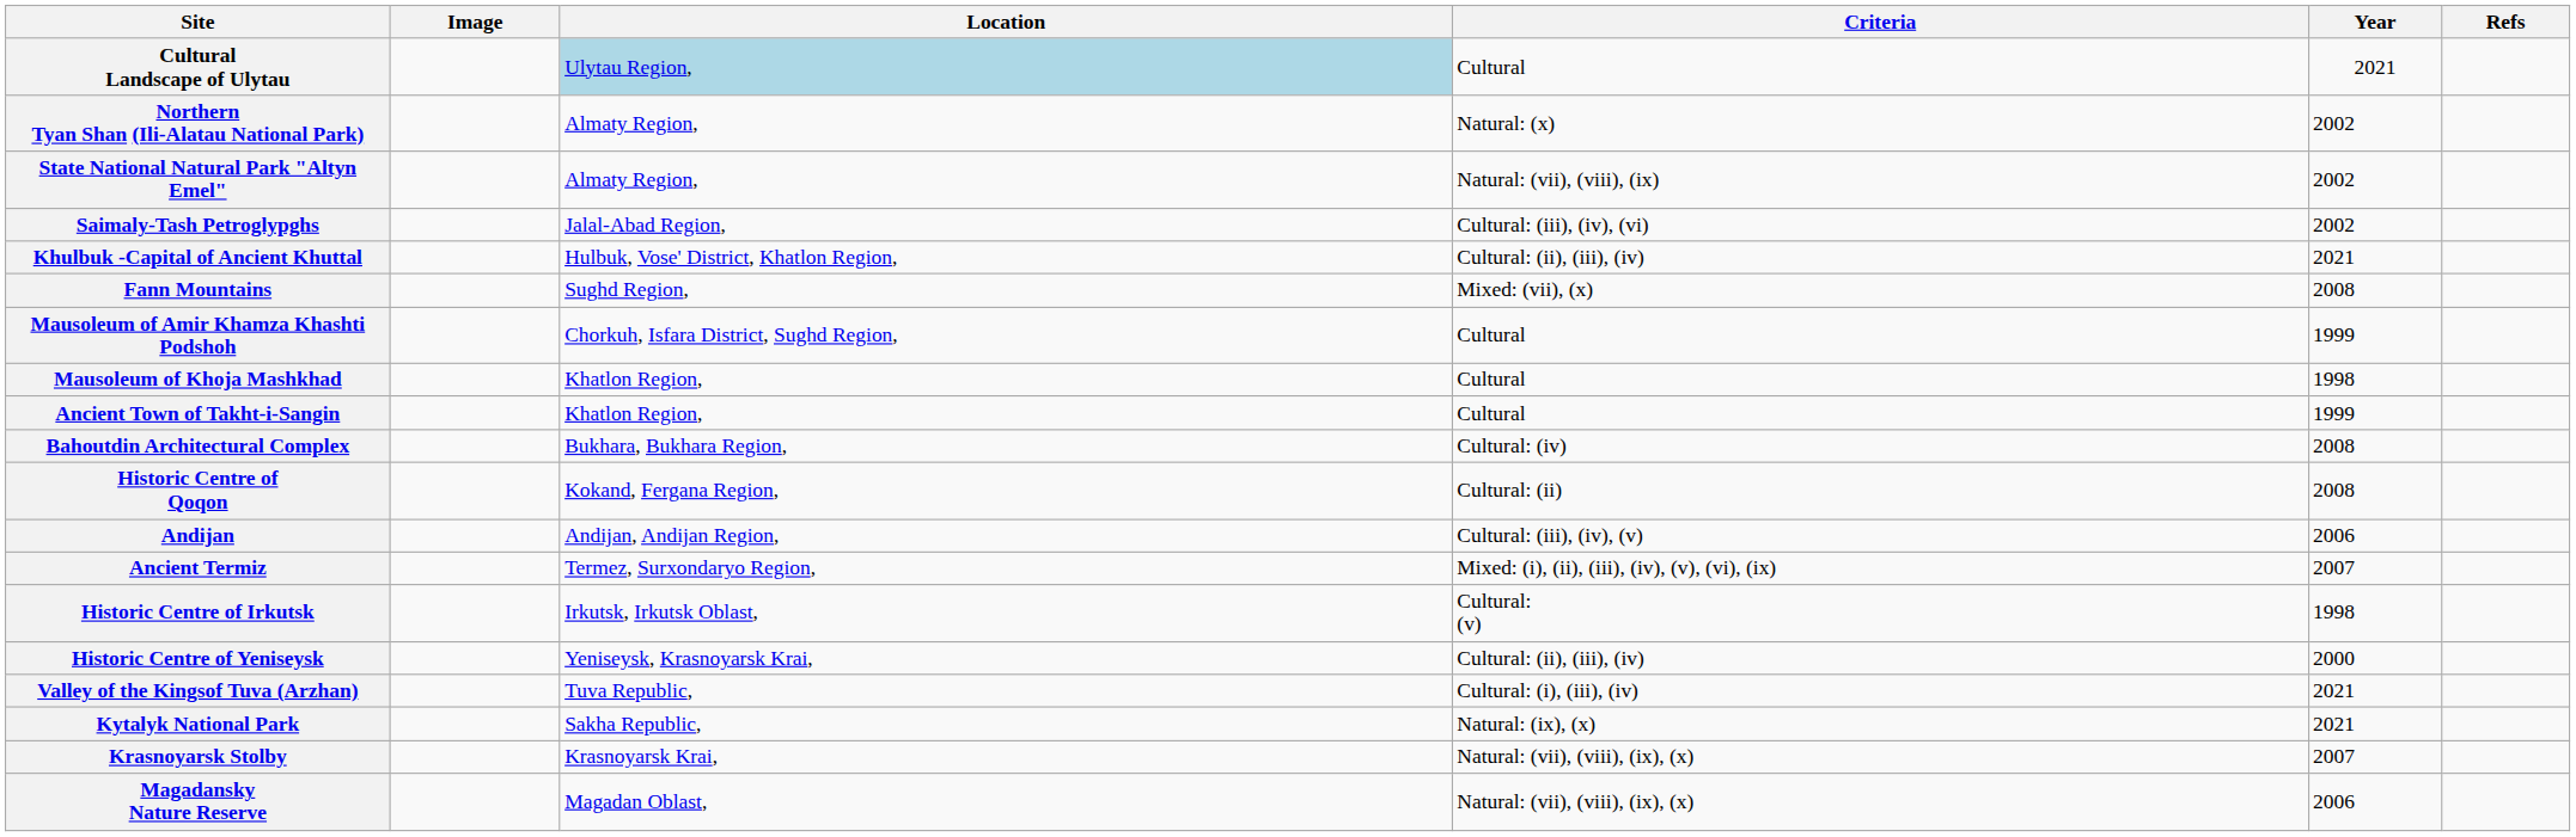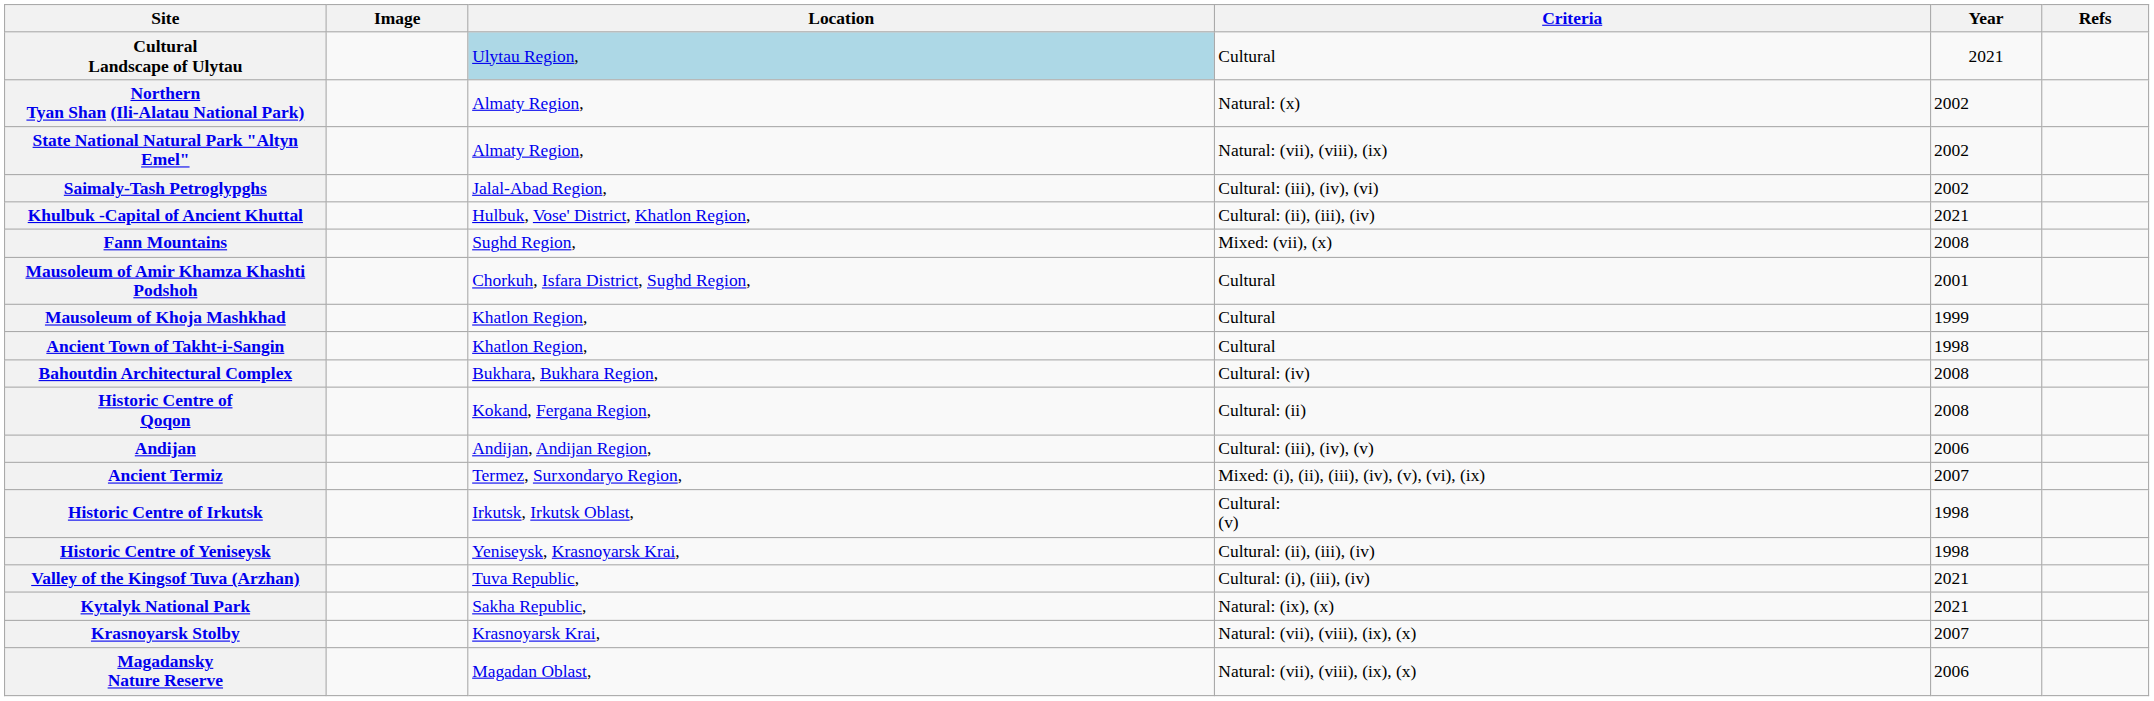Mausoleum of Amir Khamza Khashti Podshoh | Year: 1999 -> 2001
Mausoleum of Khoja Mashkhad | Year: 1998 -> 1999
Ancient Town of Takht-i-Sangin | Year: 1999 -> 1998
Historic Centre of Yeniseysk | Year: 2000 -> 1998
